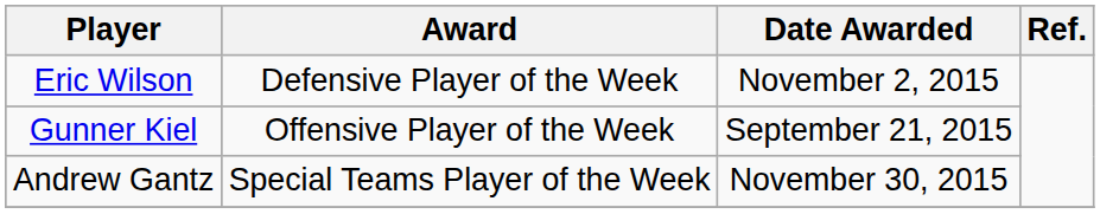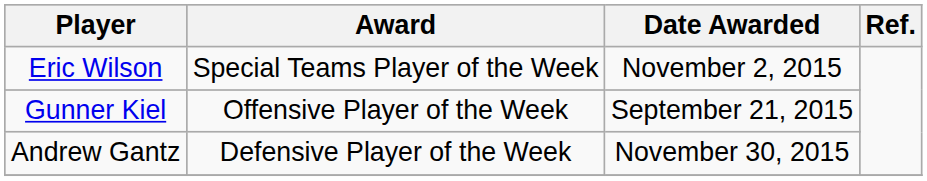Eric Wilson | Award: Defensive Player of the Week -> Special Teams Player of the Week
Andrew Gantz | Award: Special Teams Player of the Week -> Defensive Player of the Week
